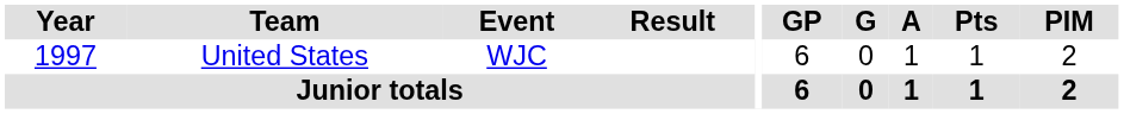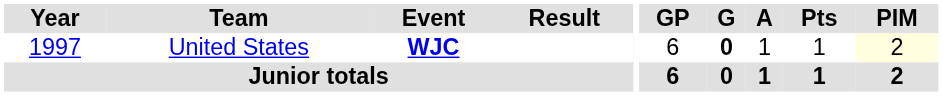United States | Event: normal -> bold
United States | G: normal -> bold
United States | PIM: no background -> lightyellow background
